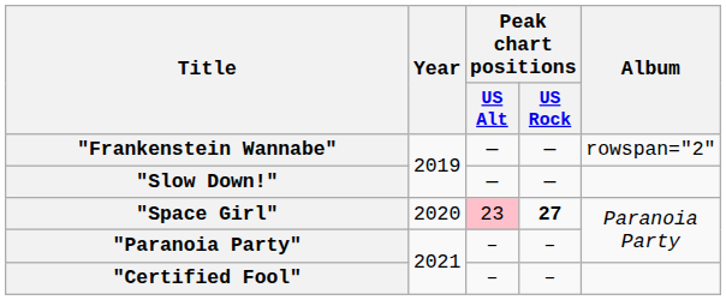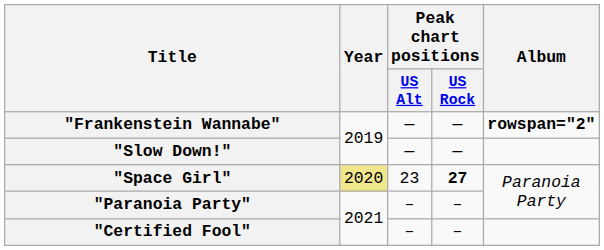"Frankenstein Wannabe" | Album: normal -> bold
"Space Girl" | Year: no background -> khaki background
"Space Girl" | Peak chart positions / US Alt: pink background -> no background
